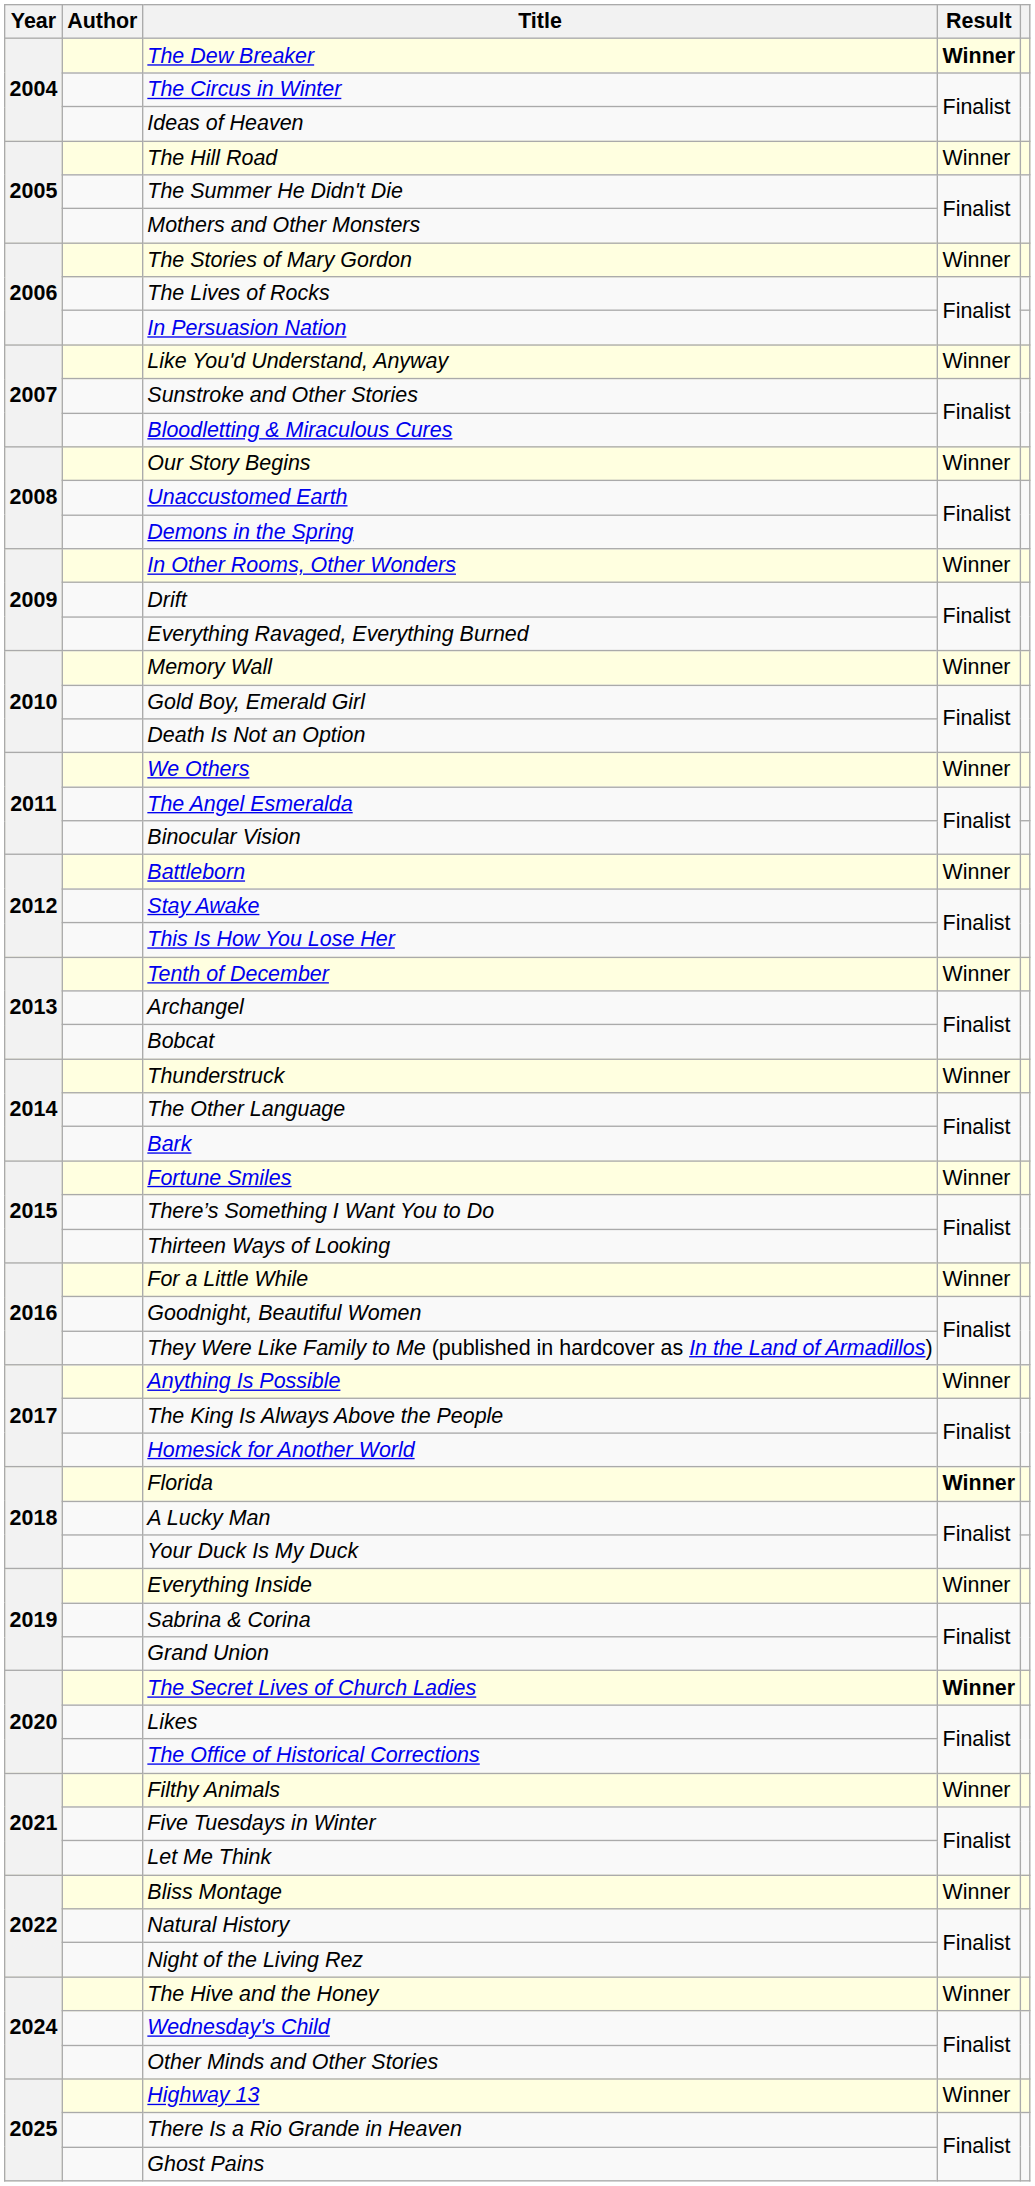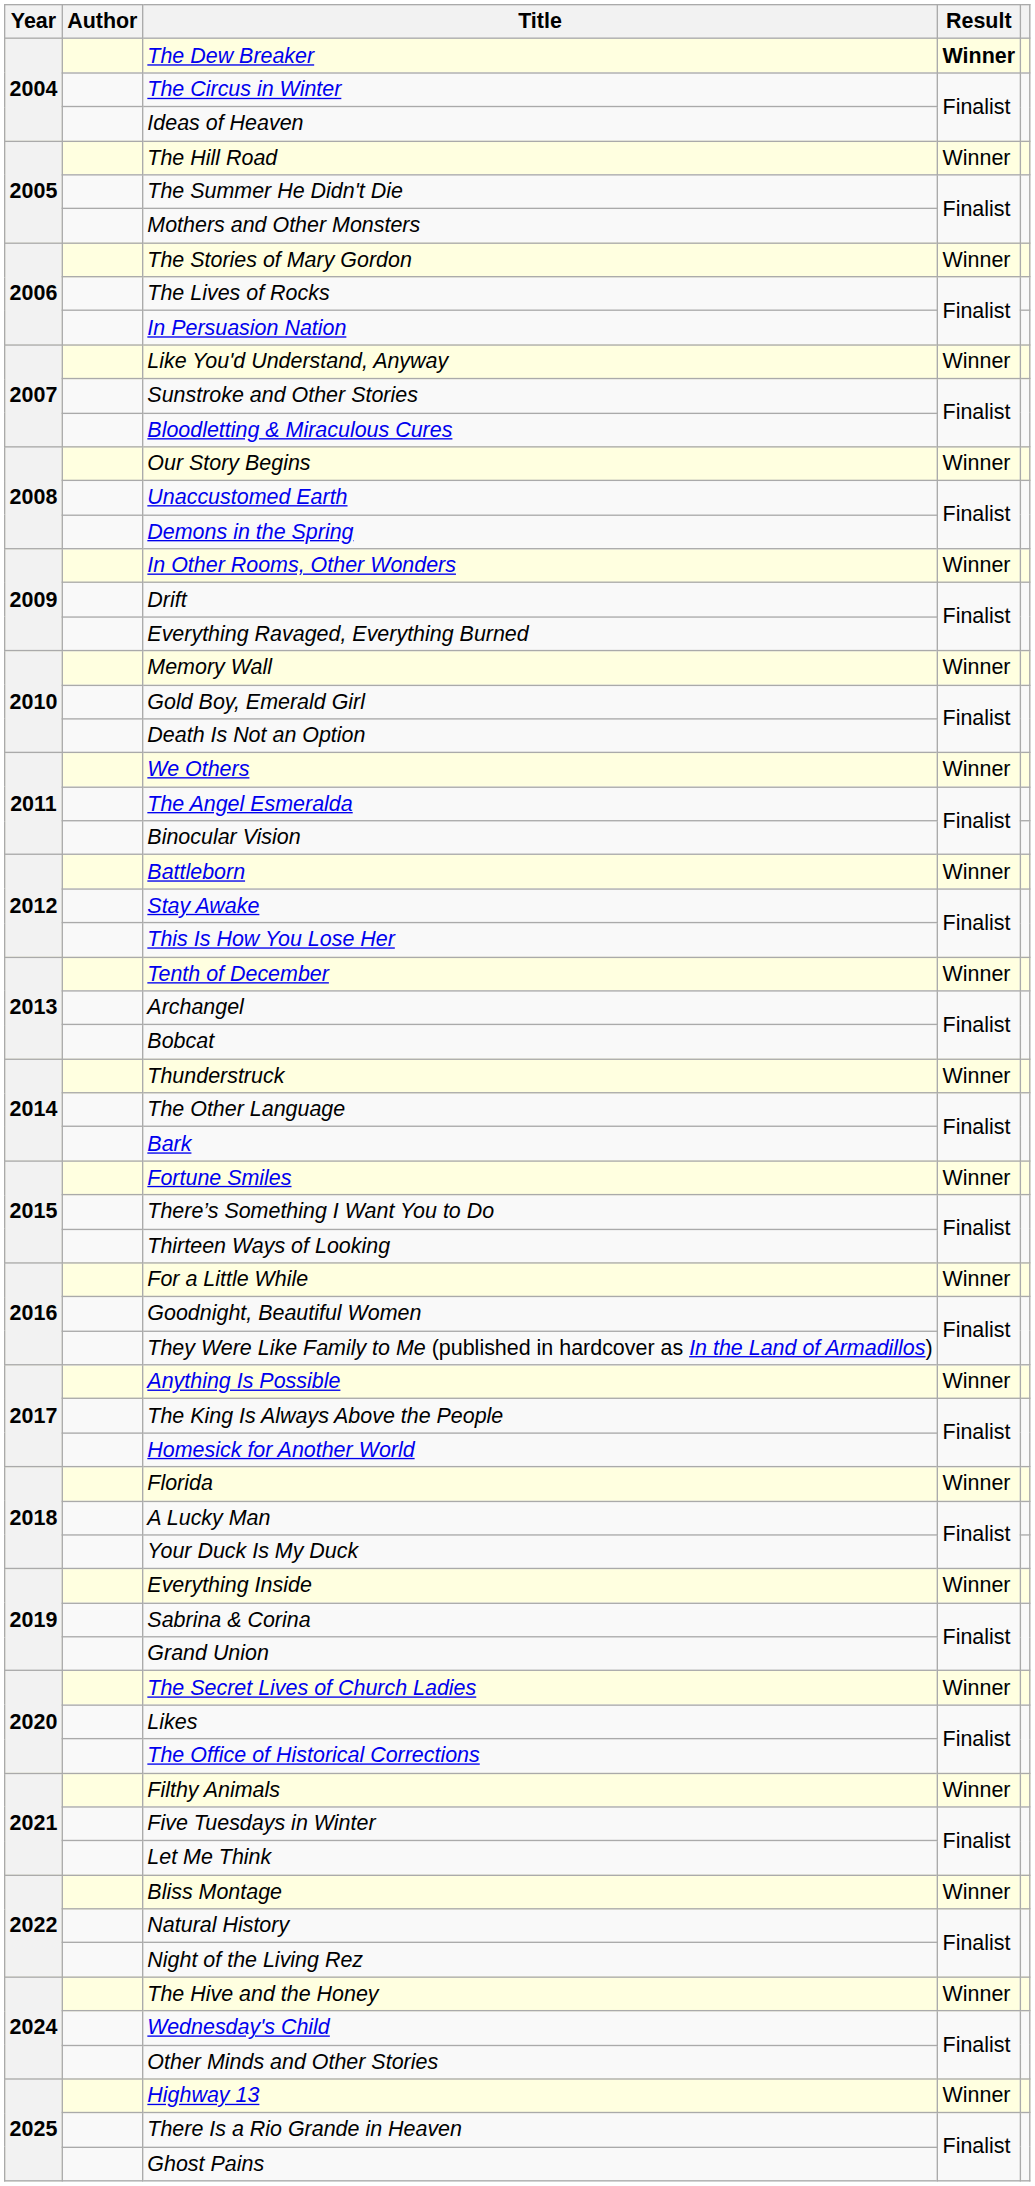Florida | Result: bold -> normal
The Secret Lives of Church Ladies | Result: bold -> normal
